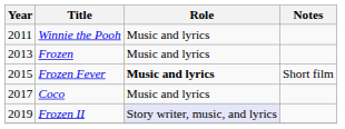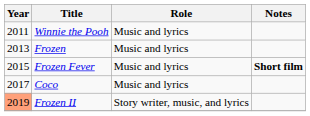Frozen Fever | Role: bold -> normal
Frozen Fever | Notes: normal -> bold
Frozen II | Year: no background -> lightsalmon background
Frozen II | Role: lavender background -> no background
